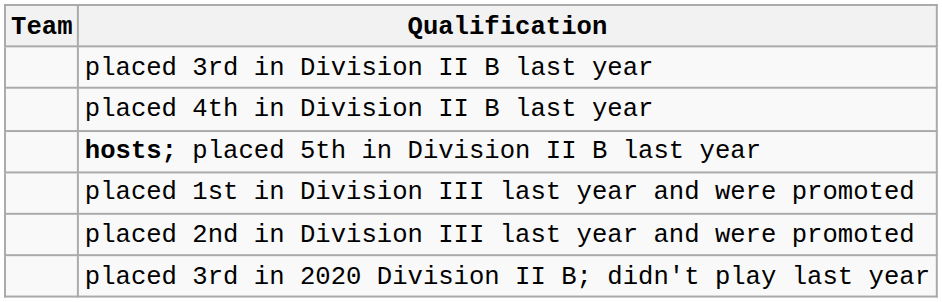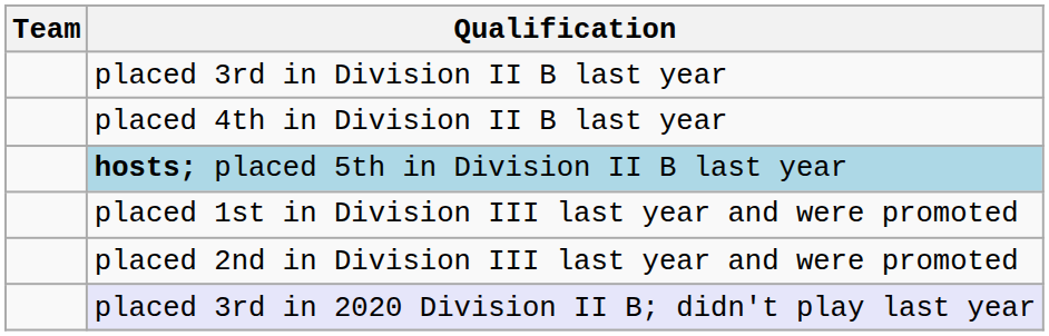hosts; placed 5th in Division II B last year | Qualification: no background -> lightblue background
placed 3rd in 2020 Division II B; didn't play last year | Qualification: no background -> lavender background
